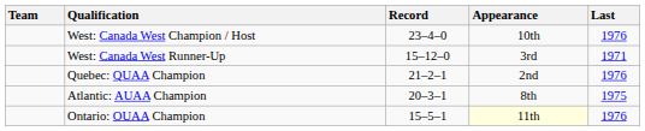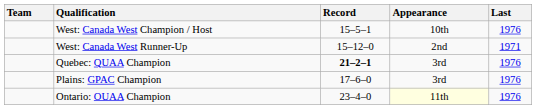West: Canada West Champion / Host | Record: 23–4–0 -> 15–5–1
West: Canada West Runner-Up | Appearance: 3rd -> 2nd
Quebec: QUAA Champion | Record: normal -> bold
Quebec: QUAA Champion | Appearance: 2nd -> 3rd
+ row: Plains: GPAC Champion | 17–6–0 | 3rd | 1976
- row: Atlantic: AUAA Champion | 20–3–1 | 8th | 1975
Ontario: OUAA Champion | Record: 15–5–1 -> 23–4–0
